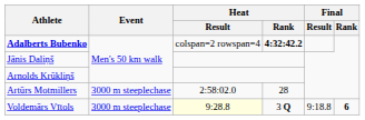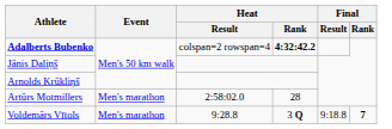Artūrs Motmillers | Event: 3000 m steeplechase -> Men's marathon
Voldemārs Vītols | Event: 3000 m steeplechase -> Men's marathon
Voldemārs Vītols | Heat / Result: lightyellow background -> no background
Voldemārs Vītols | Final / Rank: 6 -> 7
